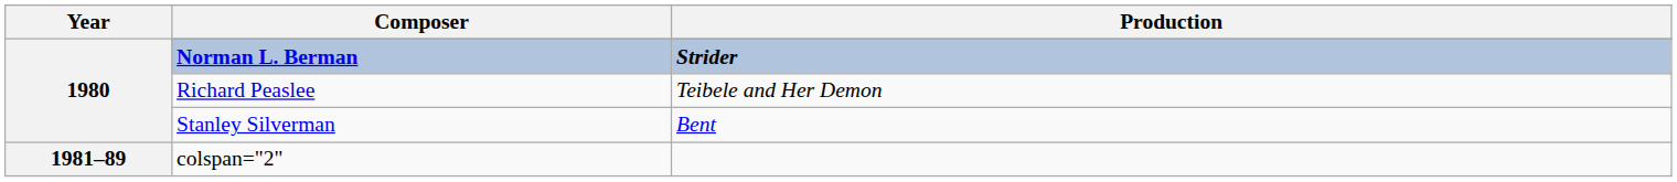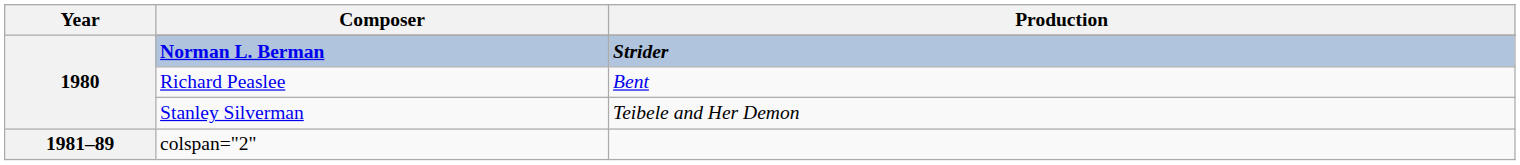Richard Peaslee | Production: Teibele and Her Demon -> Bent
Stanley Silverman | Production: Bent -> Teibele and Her Demon
